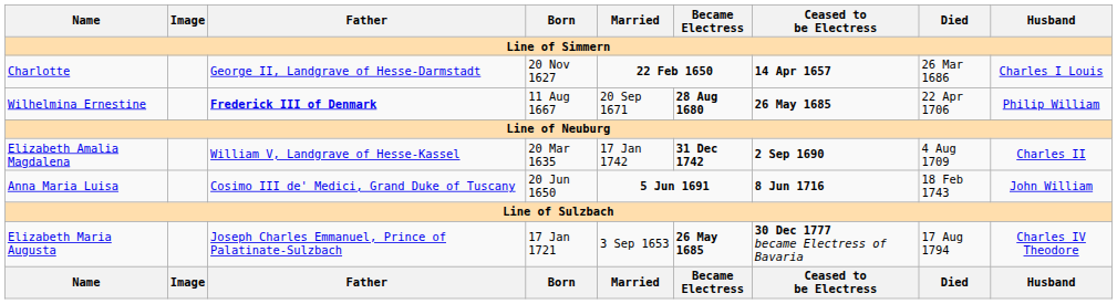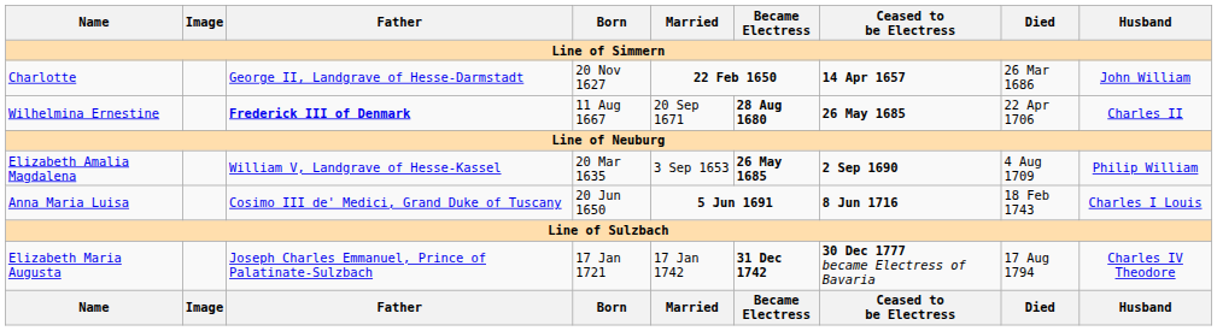Charlotte | Husband: Charles I Louis -> John William
Wilhelmina Ernestine | Husband: Philip William -> Charles II
Elizabeth Amalia Magdalena | Married: 17 Jan 1742 -> 3 Sep 1653
Elizabeth Amalia Magdalena | Became Electress: 31 Dec 1742 -> 26 May 1685
Elizabeth Amalia Magdalena | Husband: Charles II -> Philip William
Anna Maria Luisa | Husband: John William -> Charles I Louis
Elizabeth Maria Augusta | Married: 3 Sep 1653 -> 17 Jan 1742
Elizabeth Maria Augusta | Became Electress: 26 May 1685 -> 31 Dec 1742
